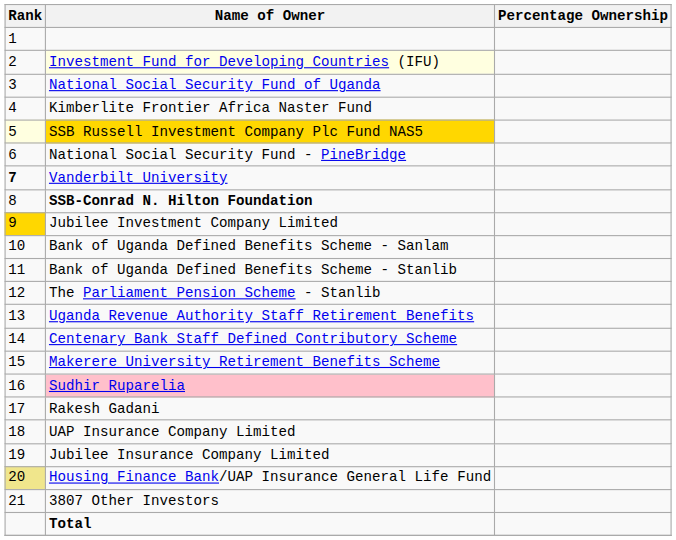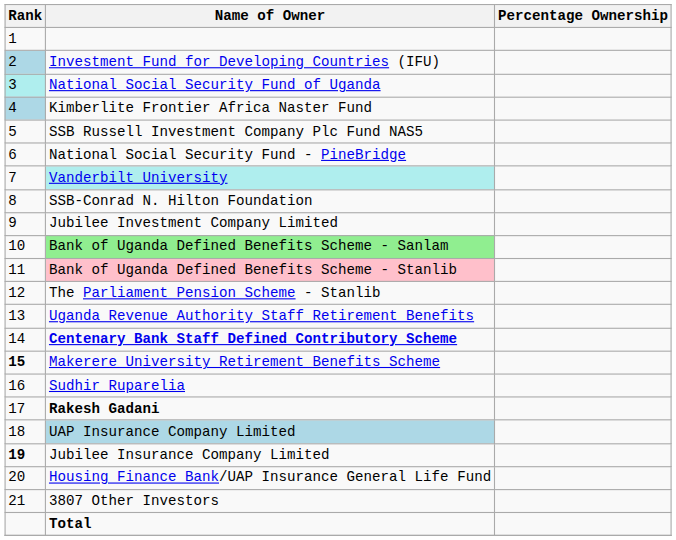Investment Fund for Developing Countries (IFU) | Rank: no background -> lightblue background
Investment Fund for Developing Countries (IFU) | Name of Owner: lightyellow background -> no background
National Social Security Fund of Uganda | Rank: no background -> paleturquoise background
Kimberlite Frontier Africa Naster Fund | Rank: no background -> lightblue background
SSB Russell Investment Company Plc Fund NAS5 | Rank: lightyellow background -> no background
SSB Russell Investment Company Plc Fund NAS5 | Name of Owner: gold background -> no background
Vanderbilt University | Rank: bold -> normal
Vanderbilt University | Name of Owner: no background -> paleturquoise background
SSB-Conrad N. Hilton Foundation | Name of Owner: bold -> normal
Jubilee Investment Company Limited | Rank: gold background -> no background
Bank of Uganda Defined Benefits Scheme - Sanlam | Name of Owner: no background -> lightgreen background
Bank of Uganda Defined Benefits Scheme - Stanlib | Name of Owner: no background -> pink background
Centenary Bank Staff Defined Contributory Scheme | Name of Owner: normal -> bold
Makerere University Retirement Benefits Scheme | Rank: normal -> bold
Sudhir Ruparelia | Name of Owner: pink background -> no background
Rakesh Gadani | Name of Owner: normal -> bold
UAP Insurance Company Limited | Name of Owner: no background -> lightblue background
Jubilee Insurance Company Limited | Rank: normal -> bold
Housing Finance Bank/UAP Insurance General Life Fund | Rank: khaki background -> no background
